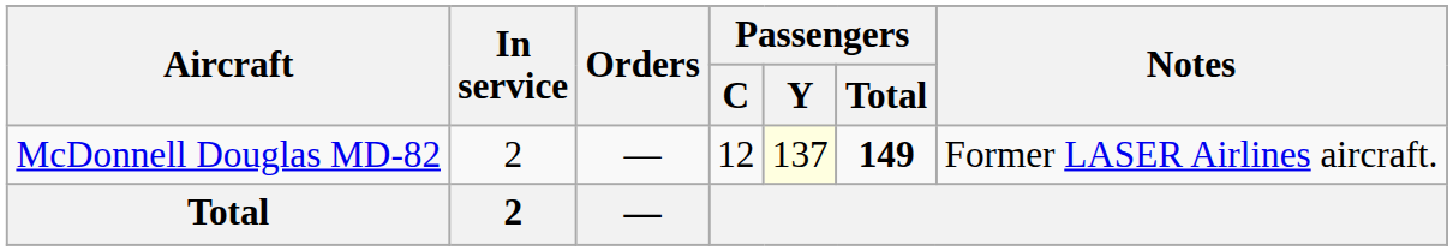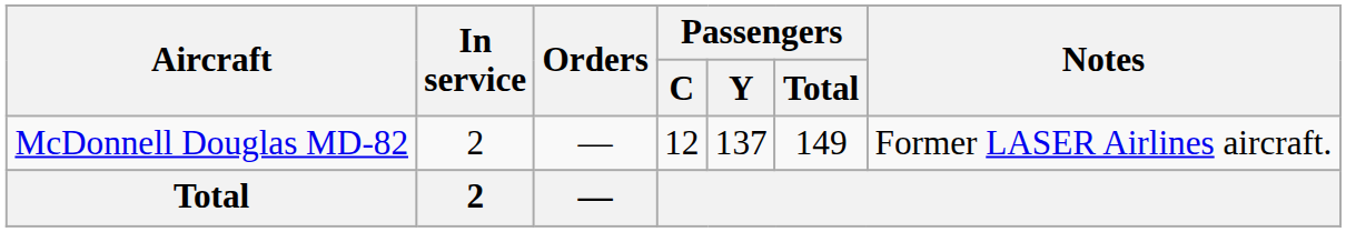McDonnell Douglas MD-82 | Passengers / Y: lightyellow background -> no background
McDonnell Douglas MD-82 | Passengers / Total: bold -> normal
